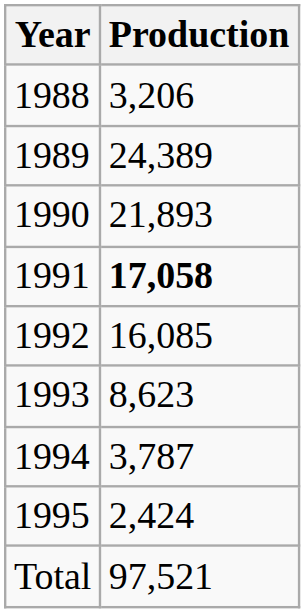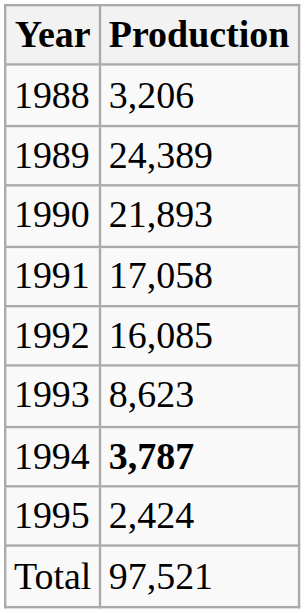1991 | Production: bold -> normal
1994 | Production: normal -> bold
